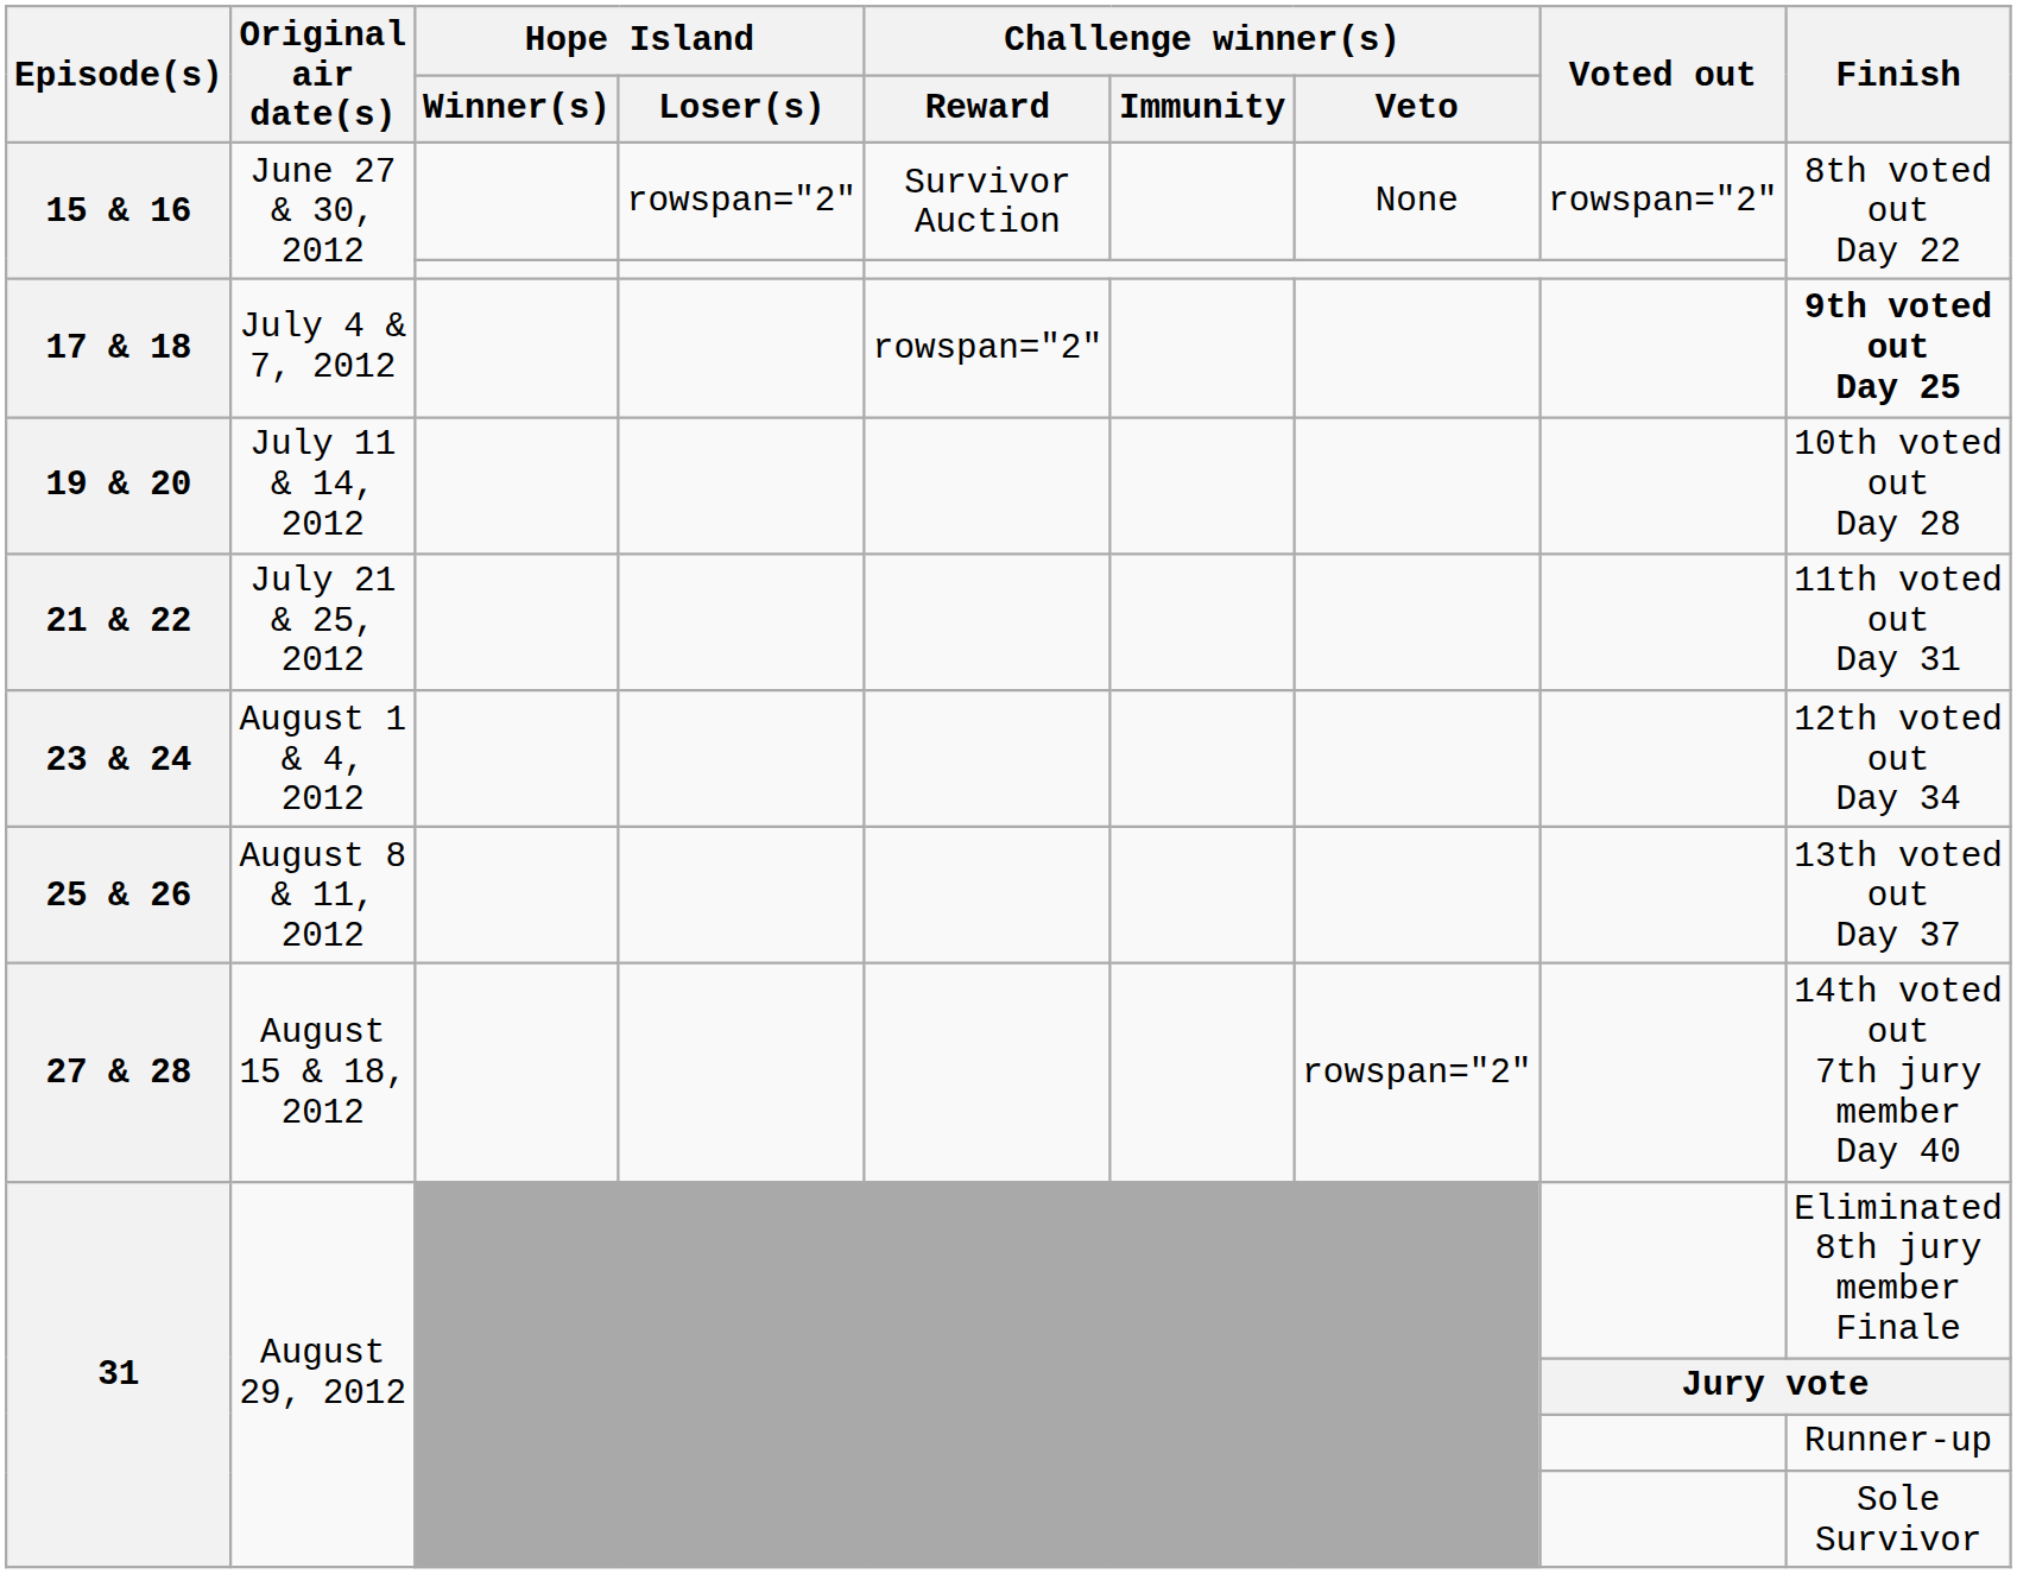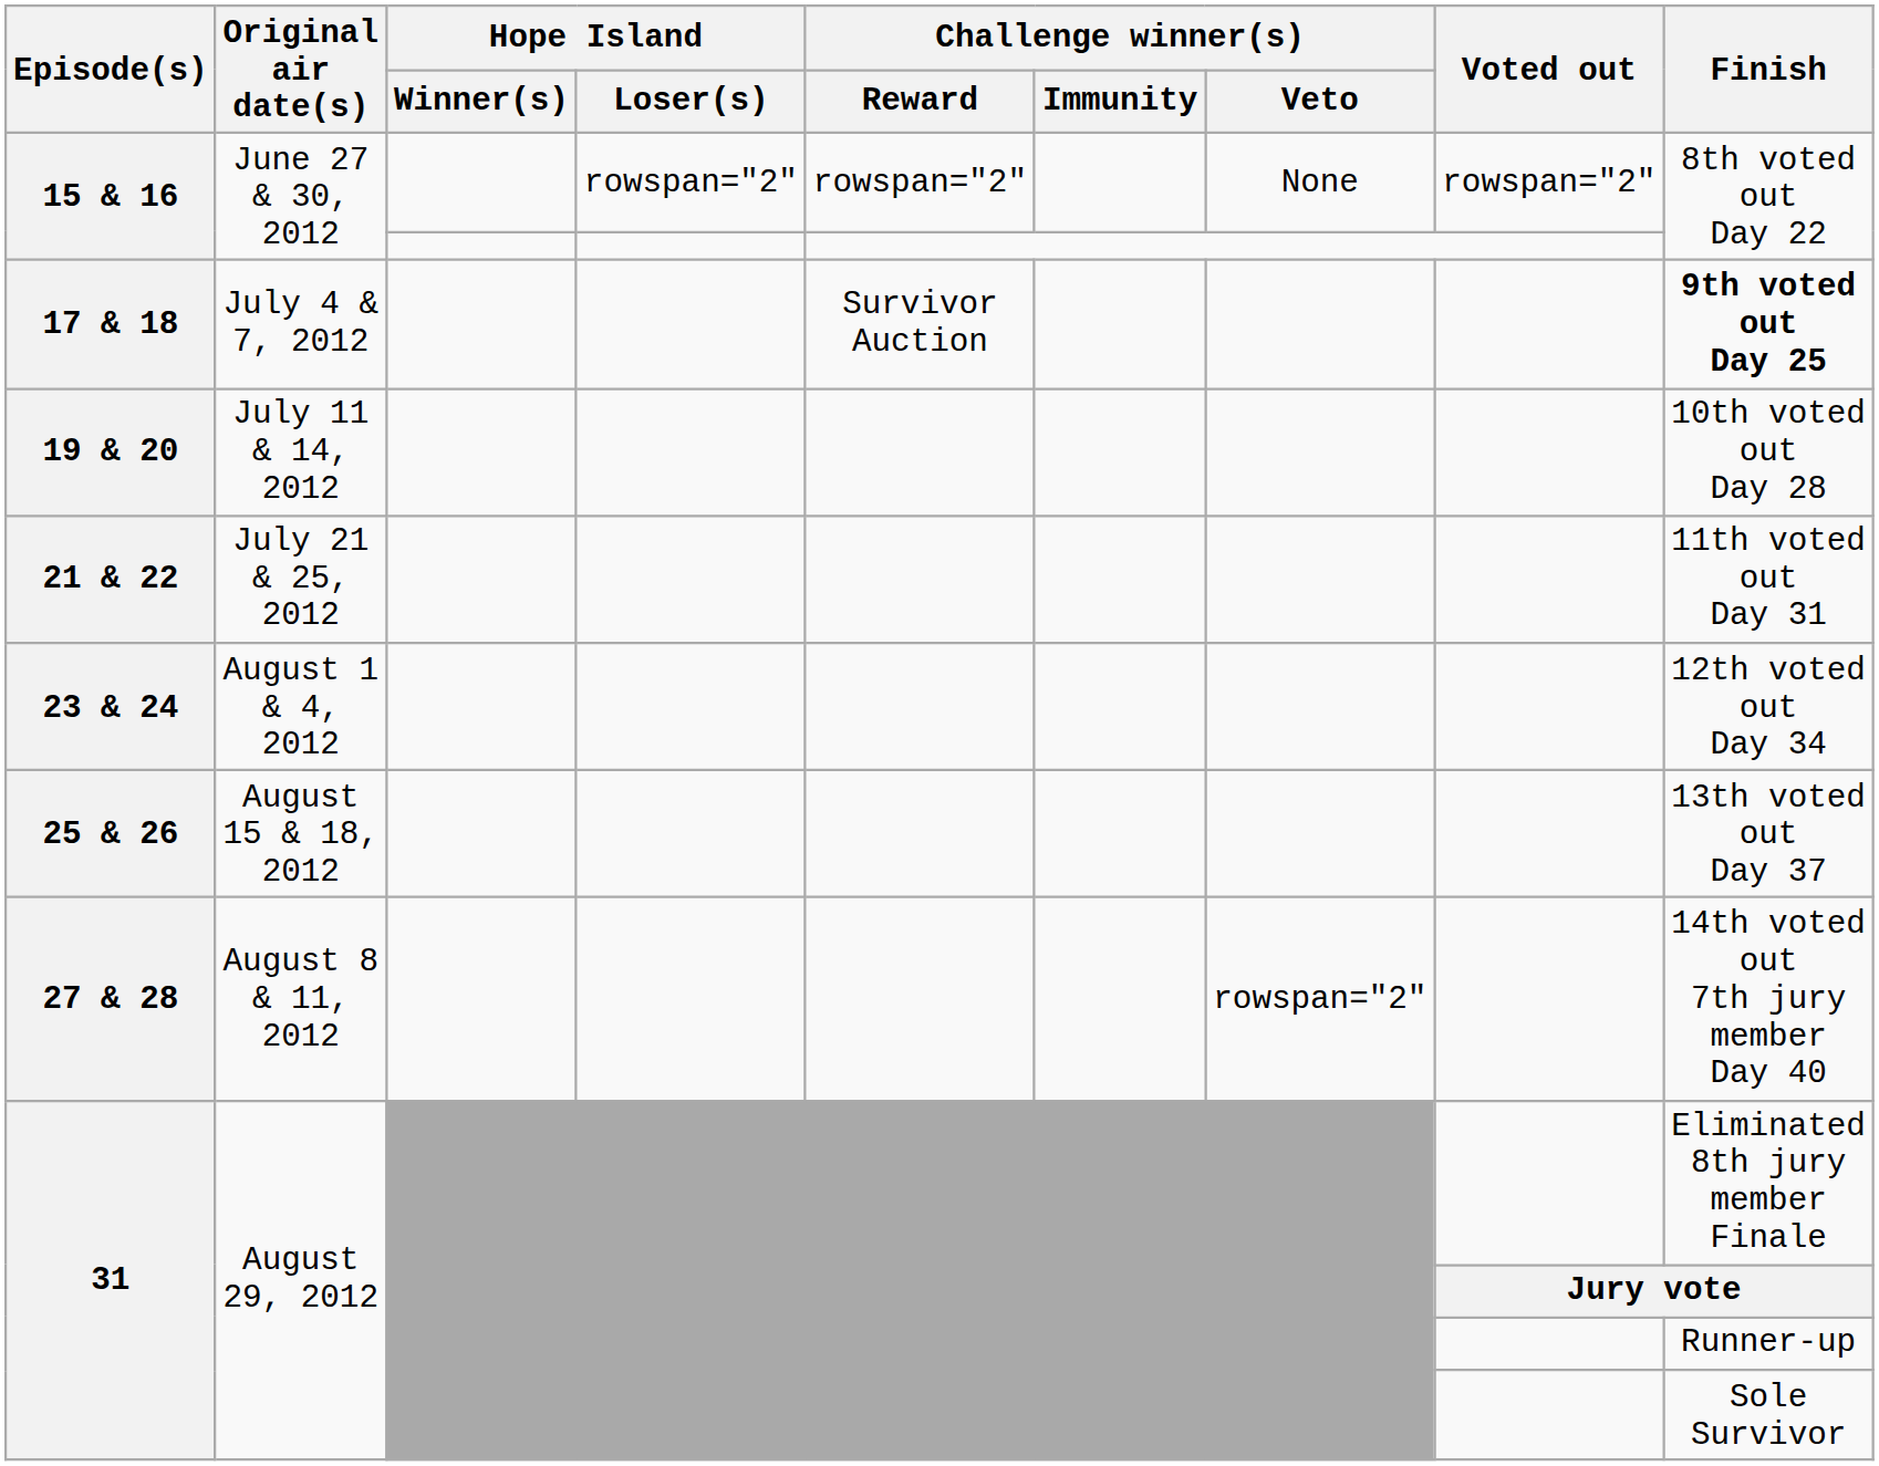15 & 16 / rowspan="2" | Challenge winner(s) / Reward: Survivor Auction -> rowspan="2"
17 & 18 | Challenge winner(s) / Reward: rowspan="2" -> Survivor Auction
25 & 26 | Original air date(s): August 8 & 11, 2012 -> August 15 & 18, 2012
27 & 28 | Original air date(s): August 15 & 18, 2012 -> August 8 & 11, 2012
